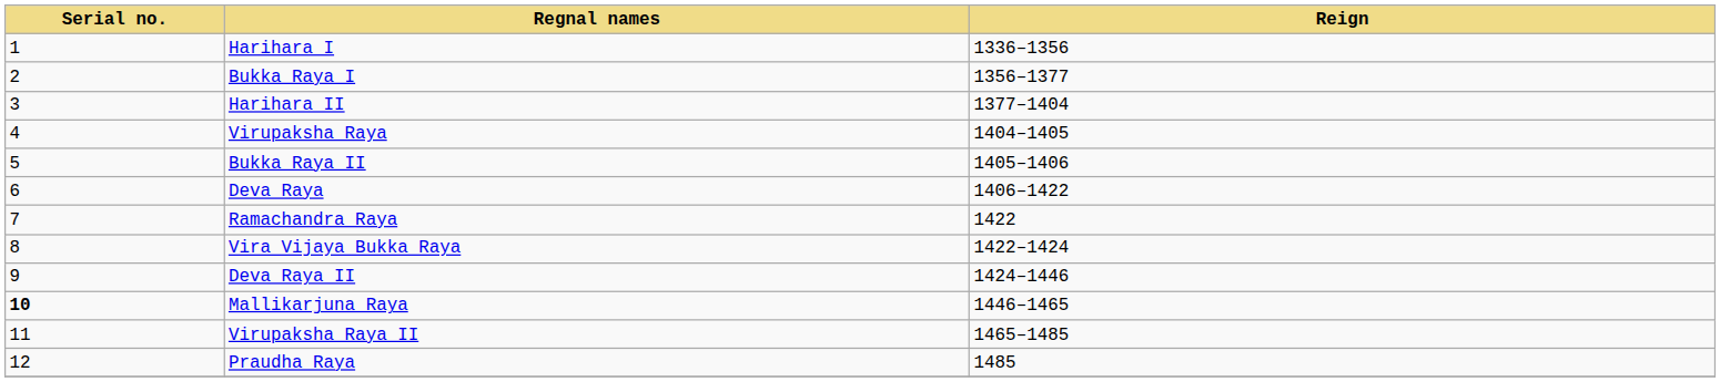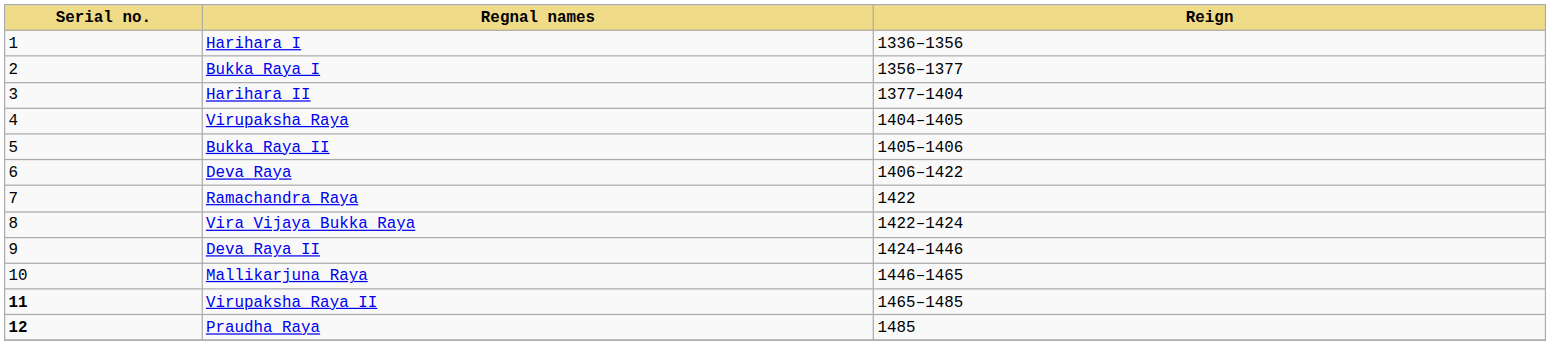Mallikarjuna Raya | Serial no.: bold -> normal
Virupaksha Raya II | Serial no.: normal -> bold
Praudha Raya | Serial no.: normal -> bold
